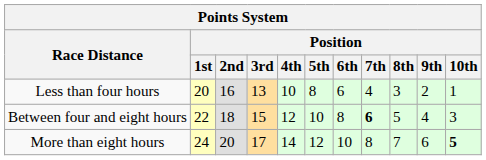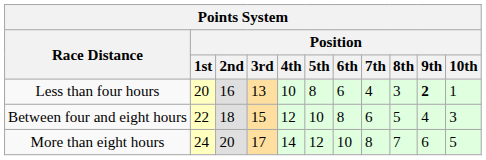Less than four hours | Position / 9th: normal -> bold
Between four and eight hours | Position / 7th: bold -> normal
More than eight hours | Position / 10th: bold -> normal
